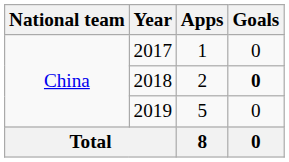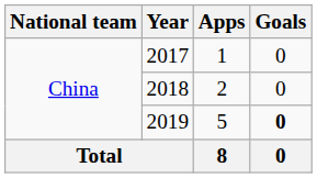2018 | Goals: bold -> normal
2019 | Goals: normal -> bold
